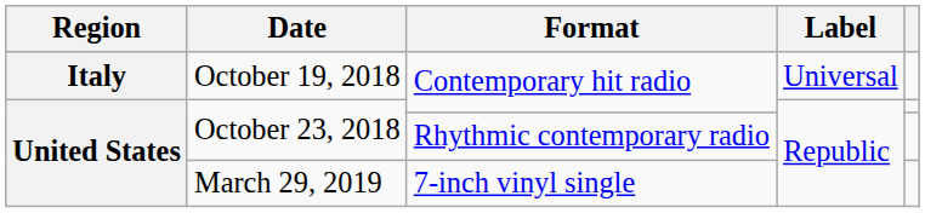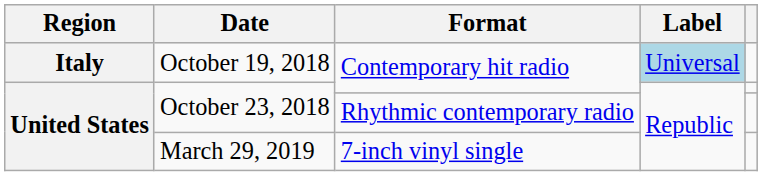October 19, 2018 | Label: no background -> lightblue background
